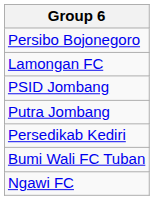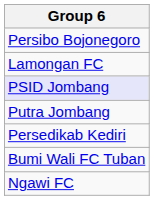row 4 | column 1: no background -> lavender background
